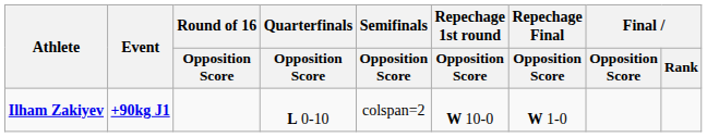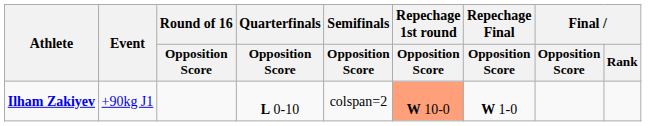Ilham Zakiyev | Event: bold -> normal
Ilham Zakiyev | Repechage 1st round / Opposition Score: no background -> lightsalmon background
